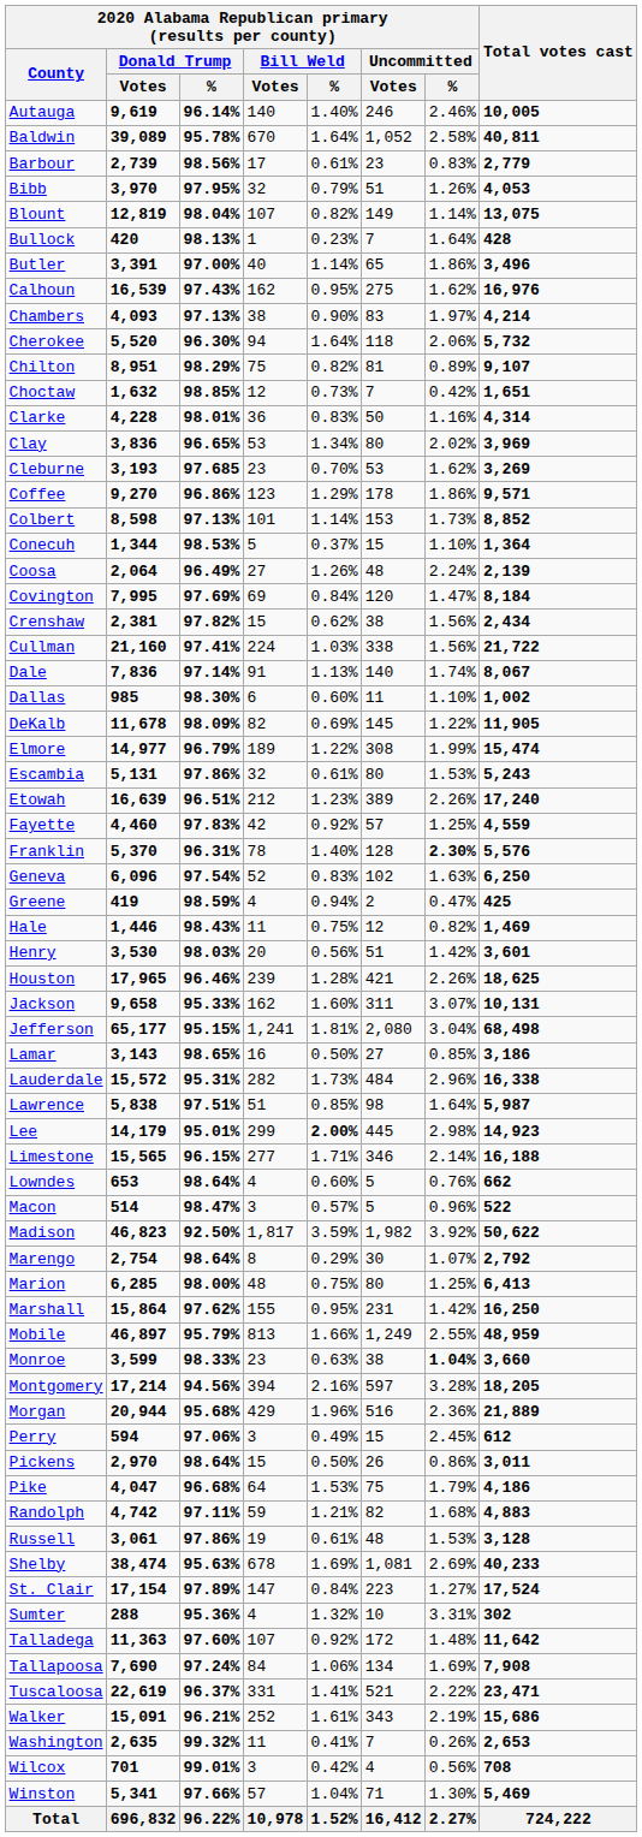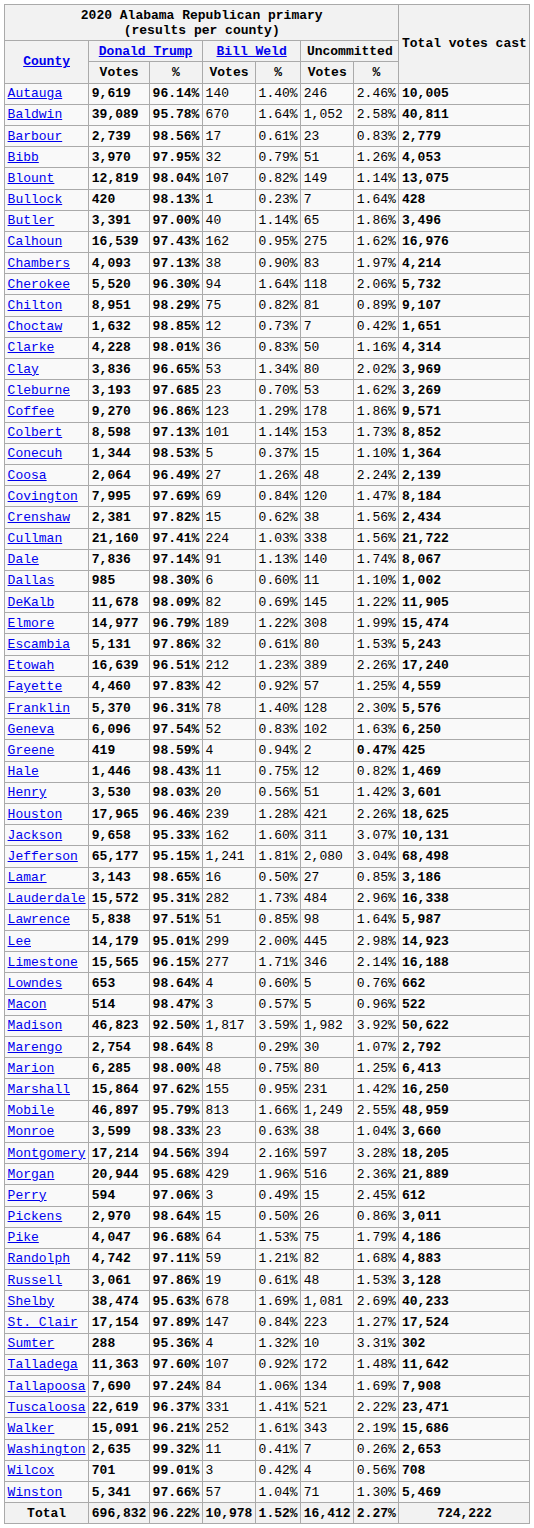Franklin | column 7: bold -> normal
Greene | column 7: normal -> bold
Lee | column 5: bold -> normal
Monroe | column 7: bold -> normal
